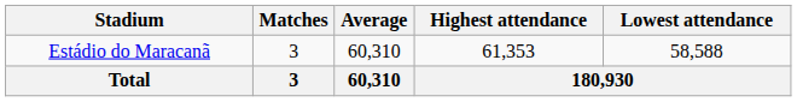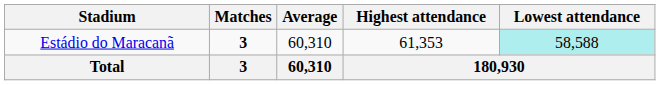Estádio do Maracanã | Matches: normal -> bold
Estádio do Maracanã | Lowest attendance: no background -> paleturquoise background
